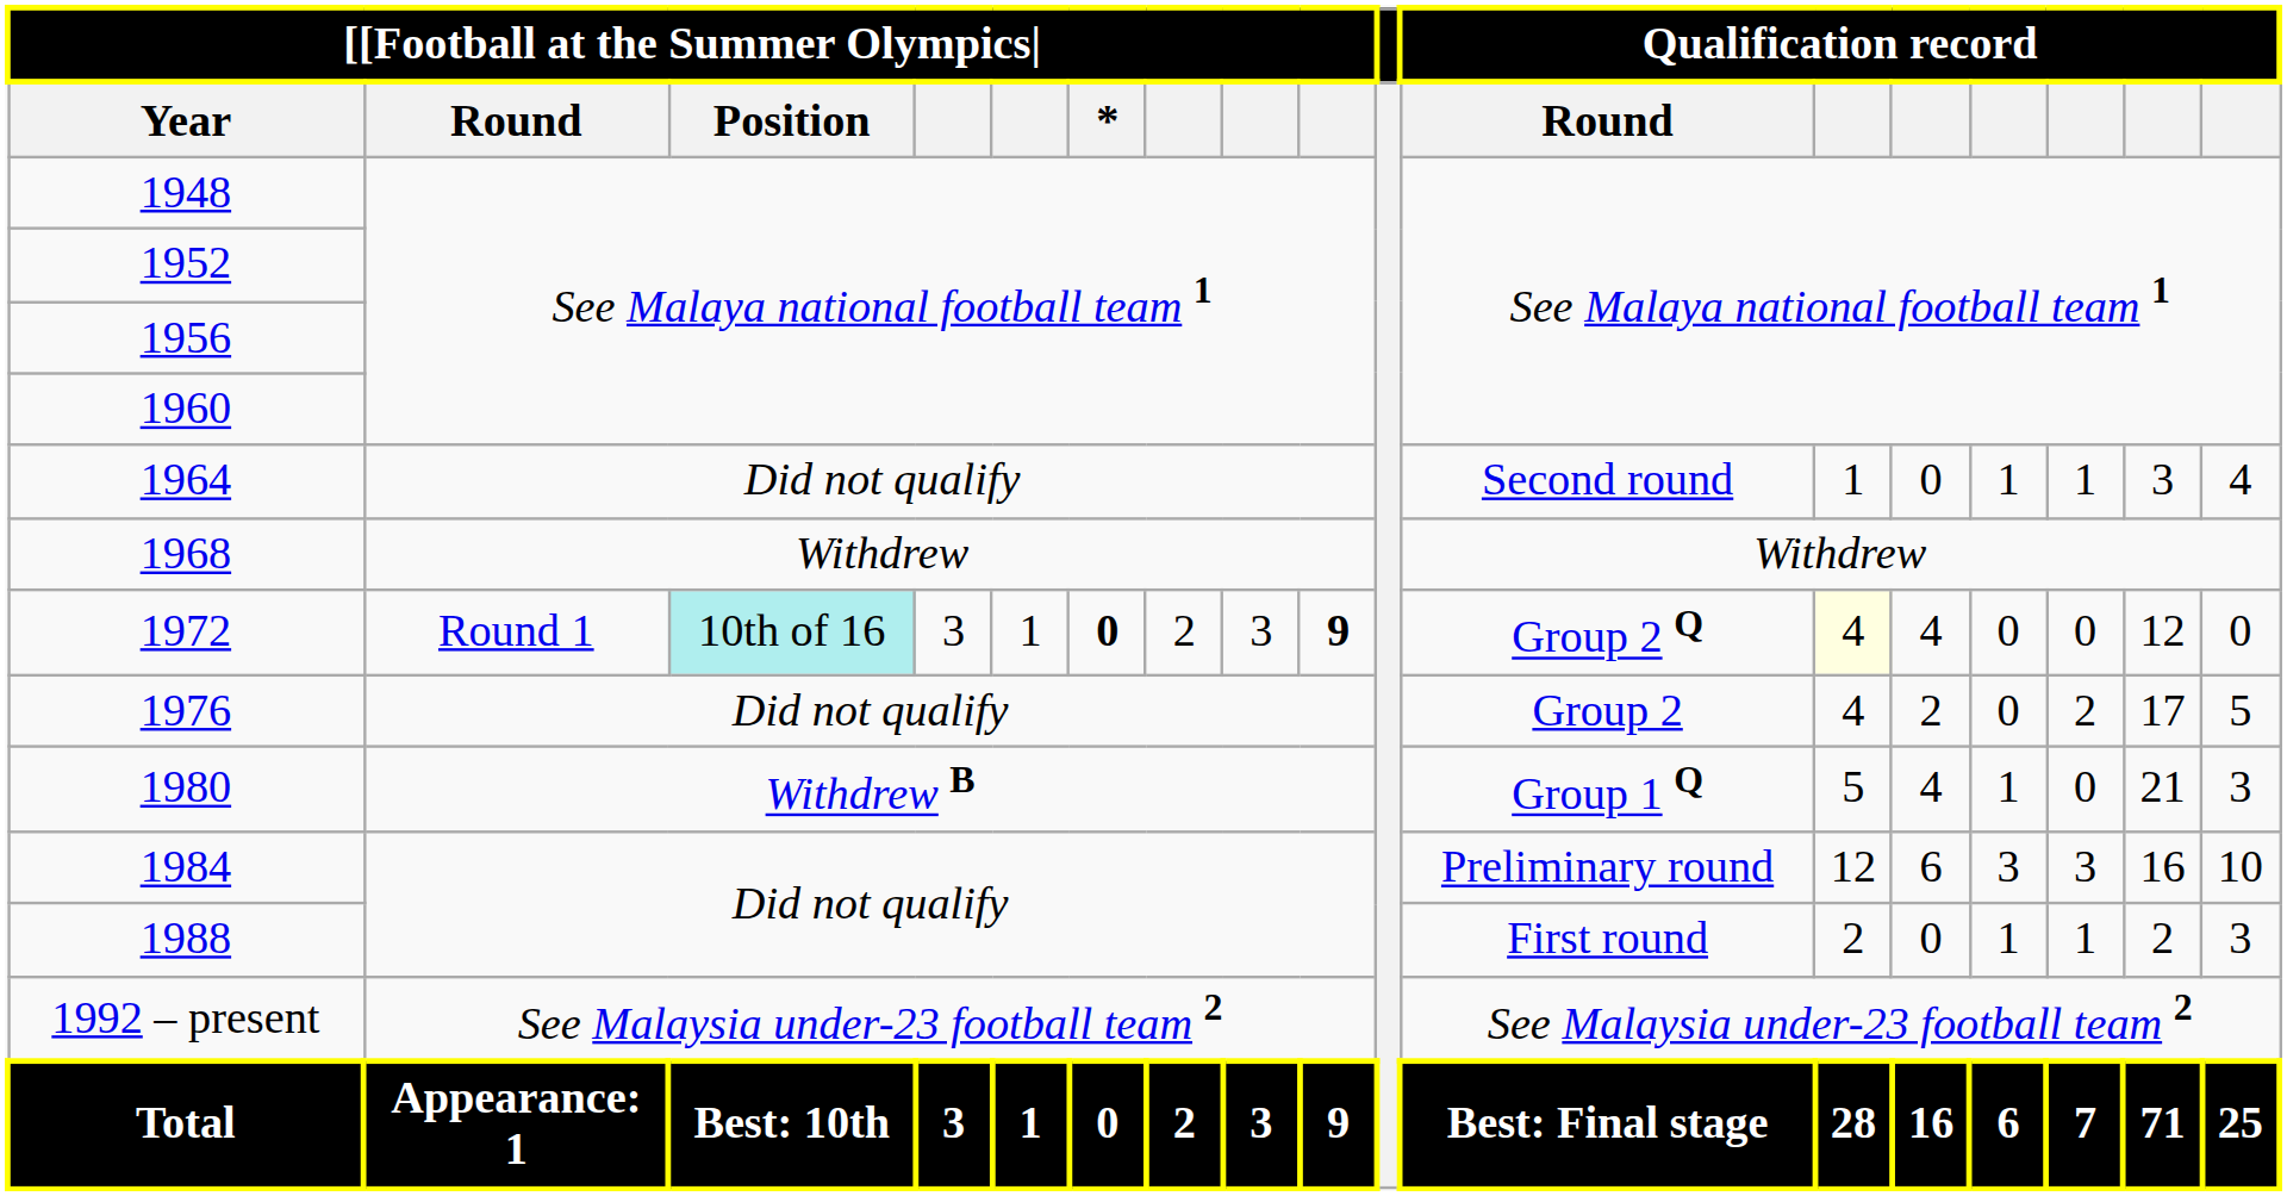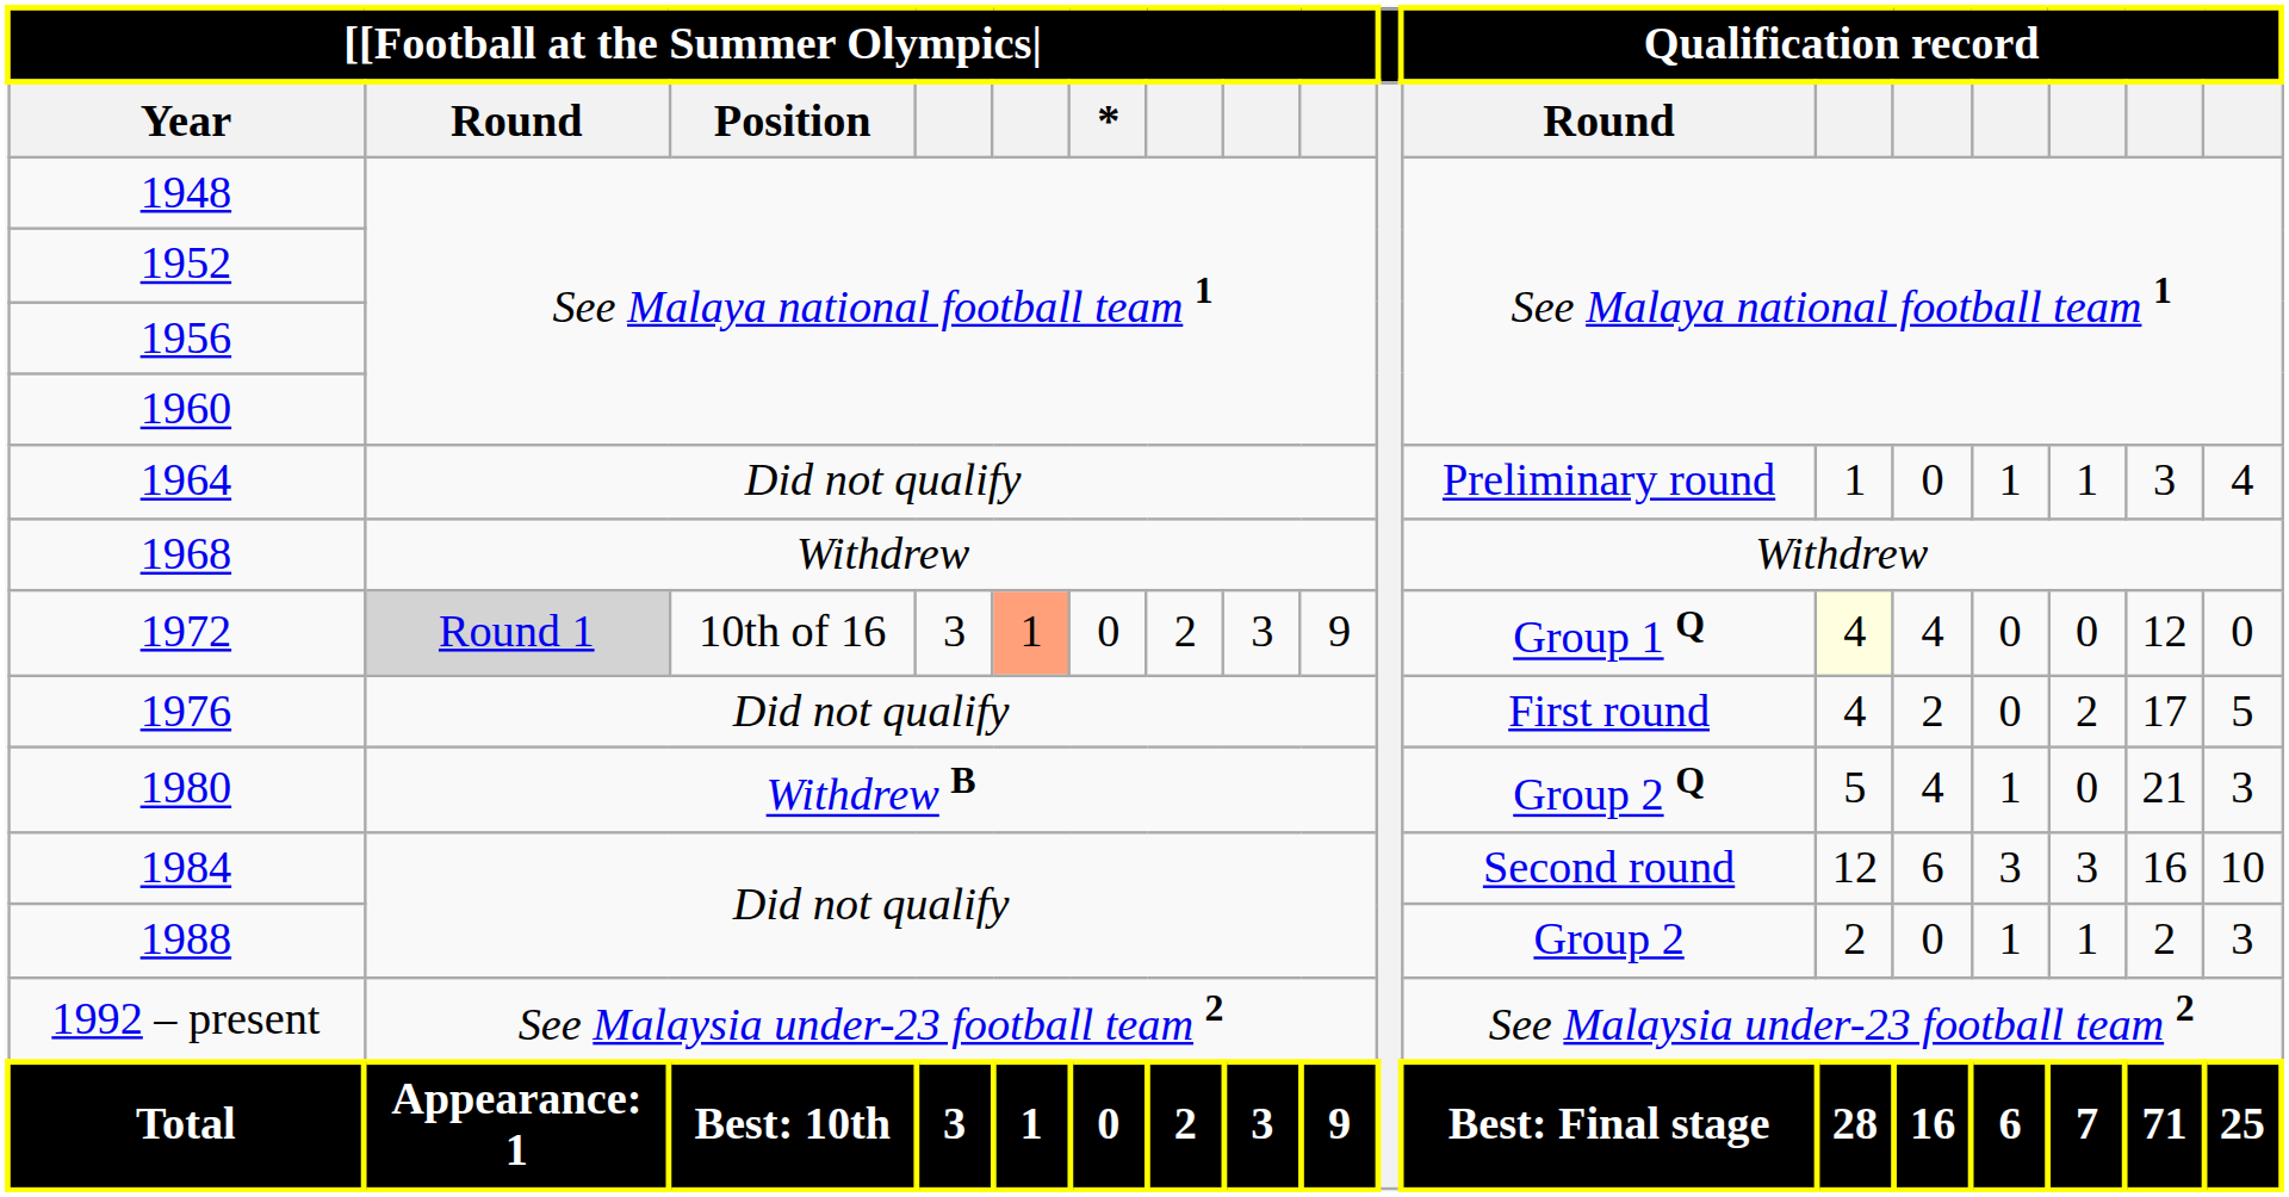1964 | Qualification record / Round: Second round -> Preliminary round
1972 | [[Football at the Summer Olympics| / Round: no background -> lightgrey background
1972 | [[Football at the Summer Olympics| / Position: paleturquoise background -> no background
1972 | column 5: no background -> lightsalmon background
1972 | [[Football at the Summer Olympics| / *: bold -> normal
1972 | column 9: bold -> normal
1972 | Qualification record / Round: Group 2 Q -> Group 1 Q
1976 | Qualification record / Round: Group 2 -> First round
1980 | Qualification record / Round: Group 1 Q -> Group 2 Q
1984 | Qualification record / Round: Preliminary round -> Second round
1988 | Qualification record / Round: First round -> Group 2
